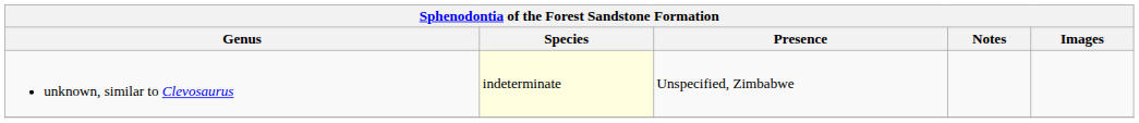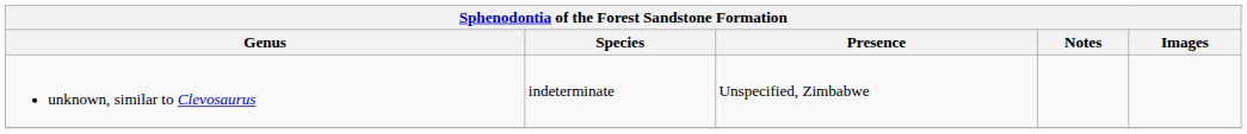unknown, similar to Clevosaurus | Species: lightyellow background -> no background
